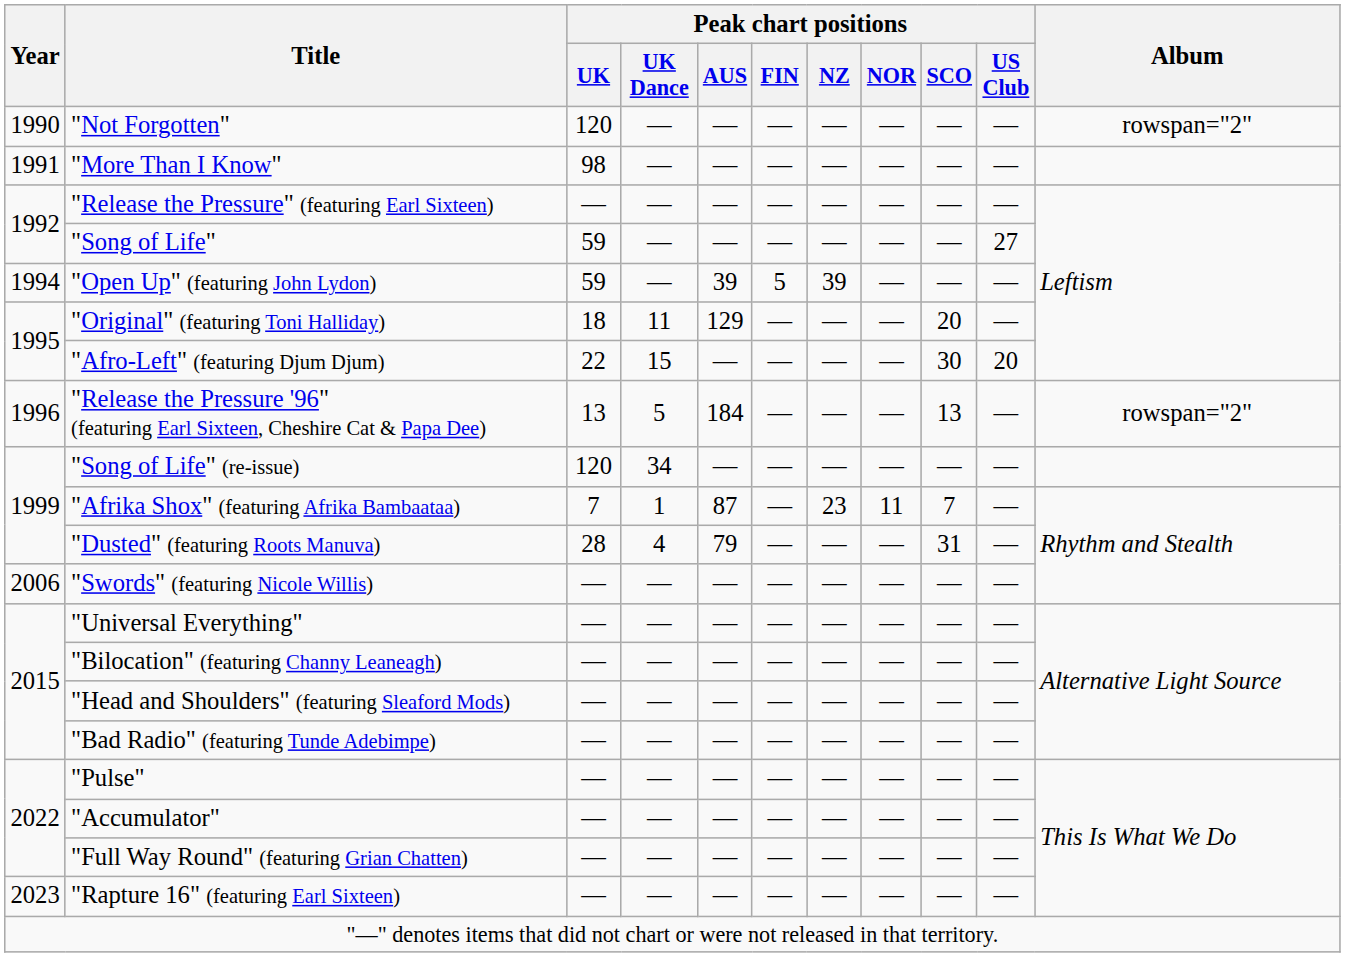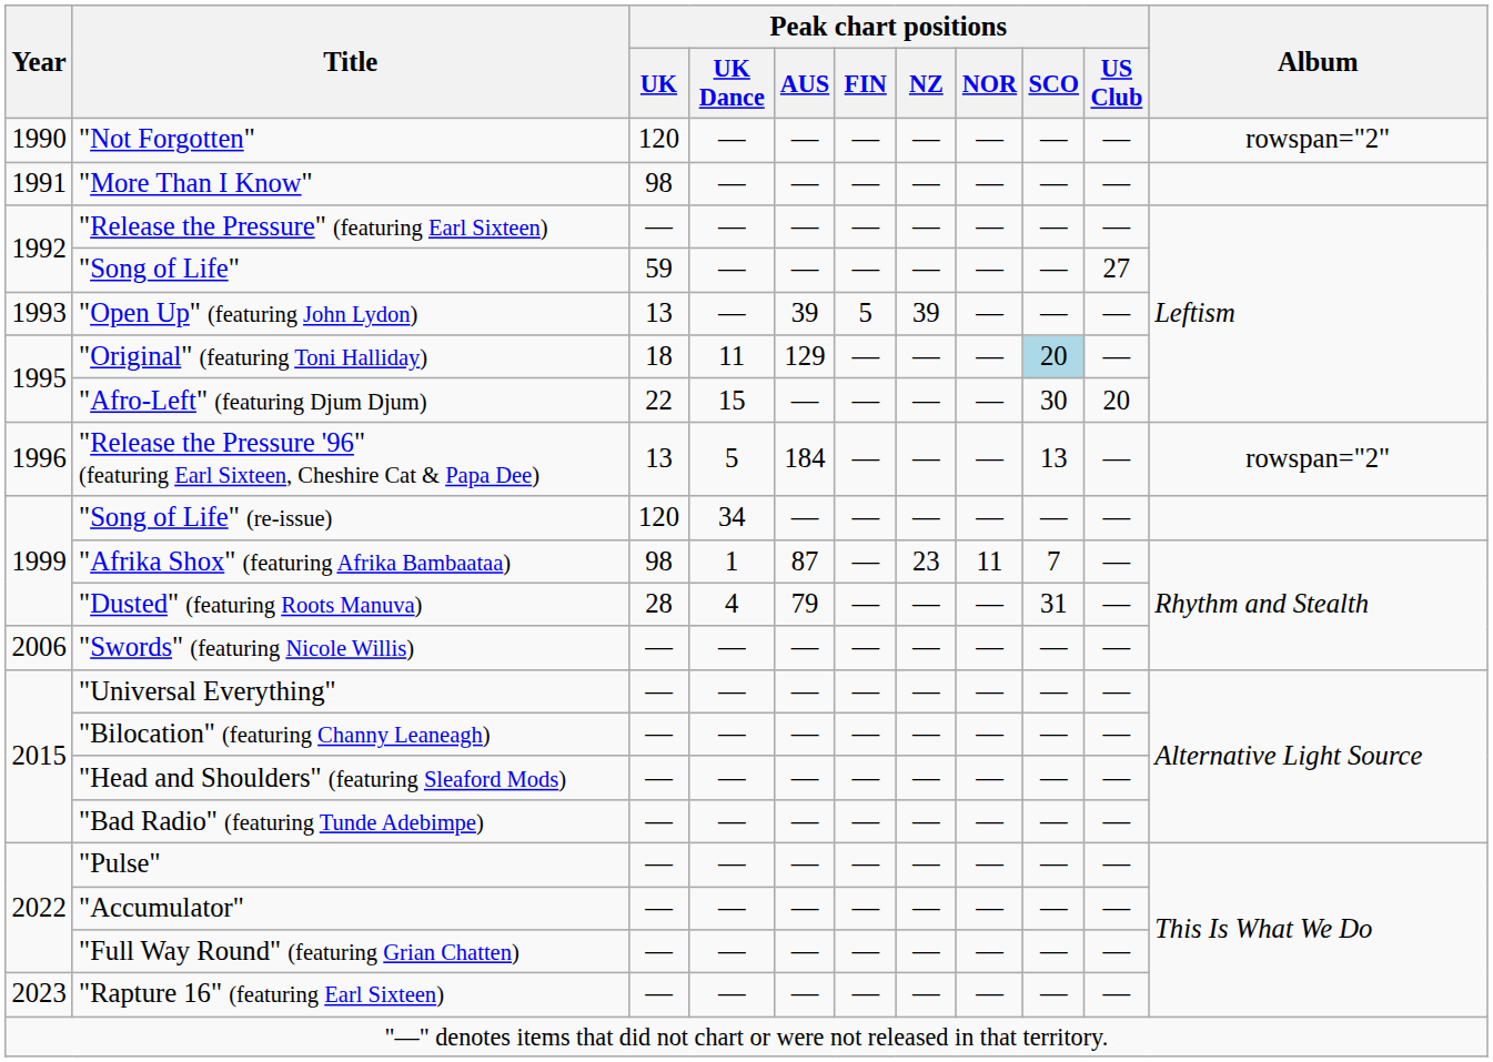"Open Up" (featuring John Lydon) | Year: 1994 -> 1993
"Open Up" (featuring John Lydon) | Peak chart positions / UK: 59 -> 13
"Original" (featuring Toni Halliday) | Peak chart positions / SCO: no background -> lightblue background
"Afrika Shox" (featuring Afrika Bambaataa) | Peak chart positions / UK: 7 -> 98
